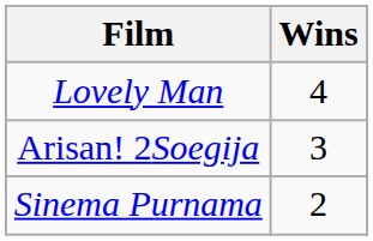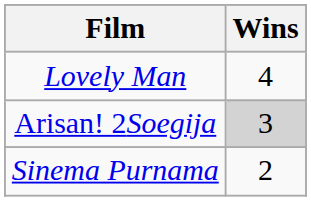Arisan! 2Soegija | Wins: no background -> lightgrey background
